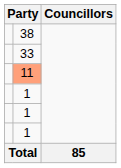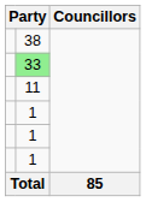33 | column 2: no background -> lightgreen background
11 | column 2: lightsalmon background -> no background
